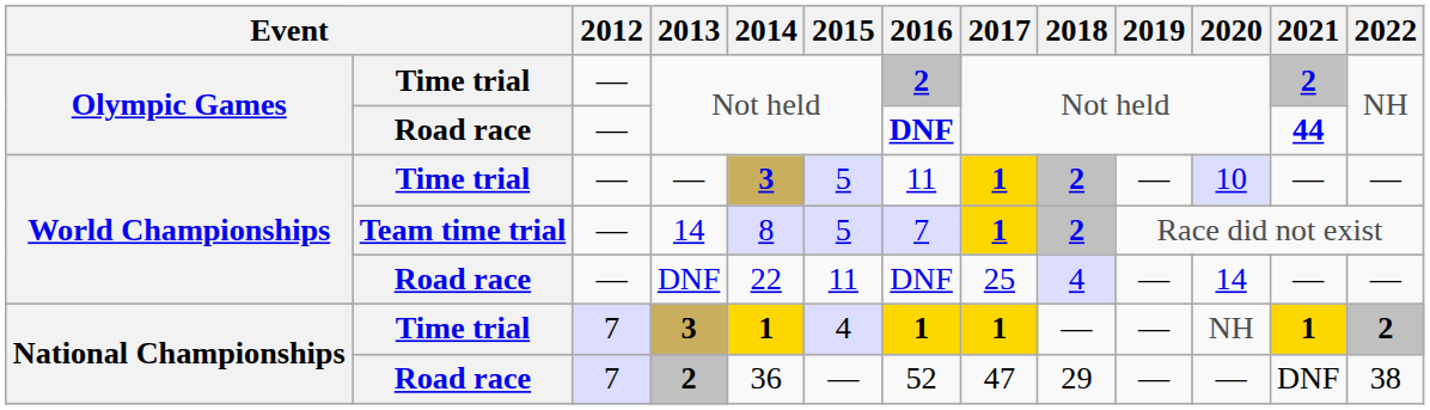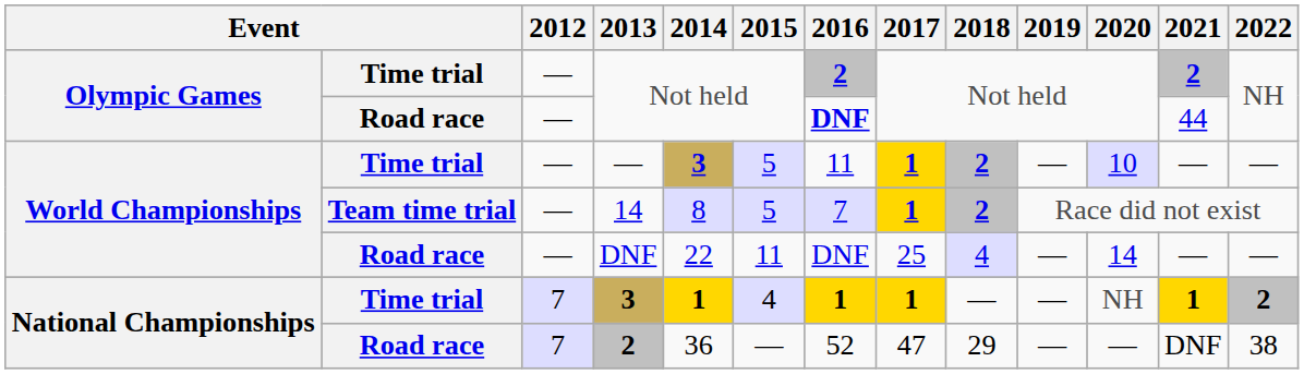Road race / Not held | 2021: bold -> normal
